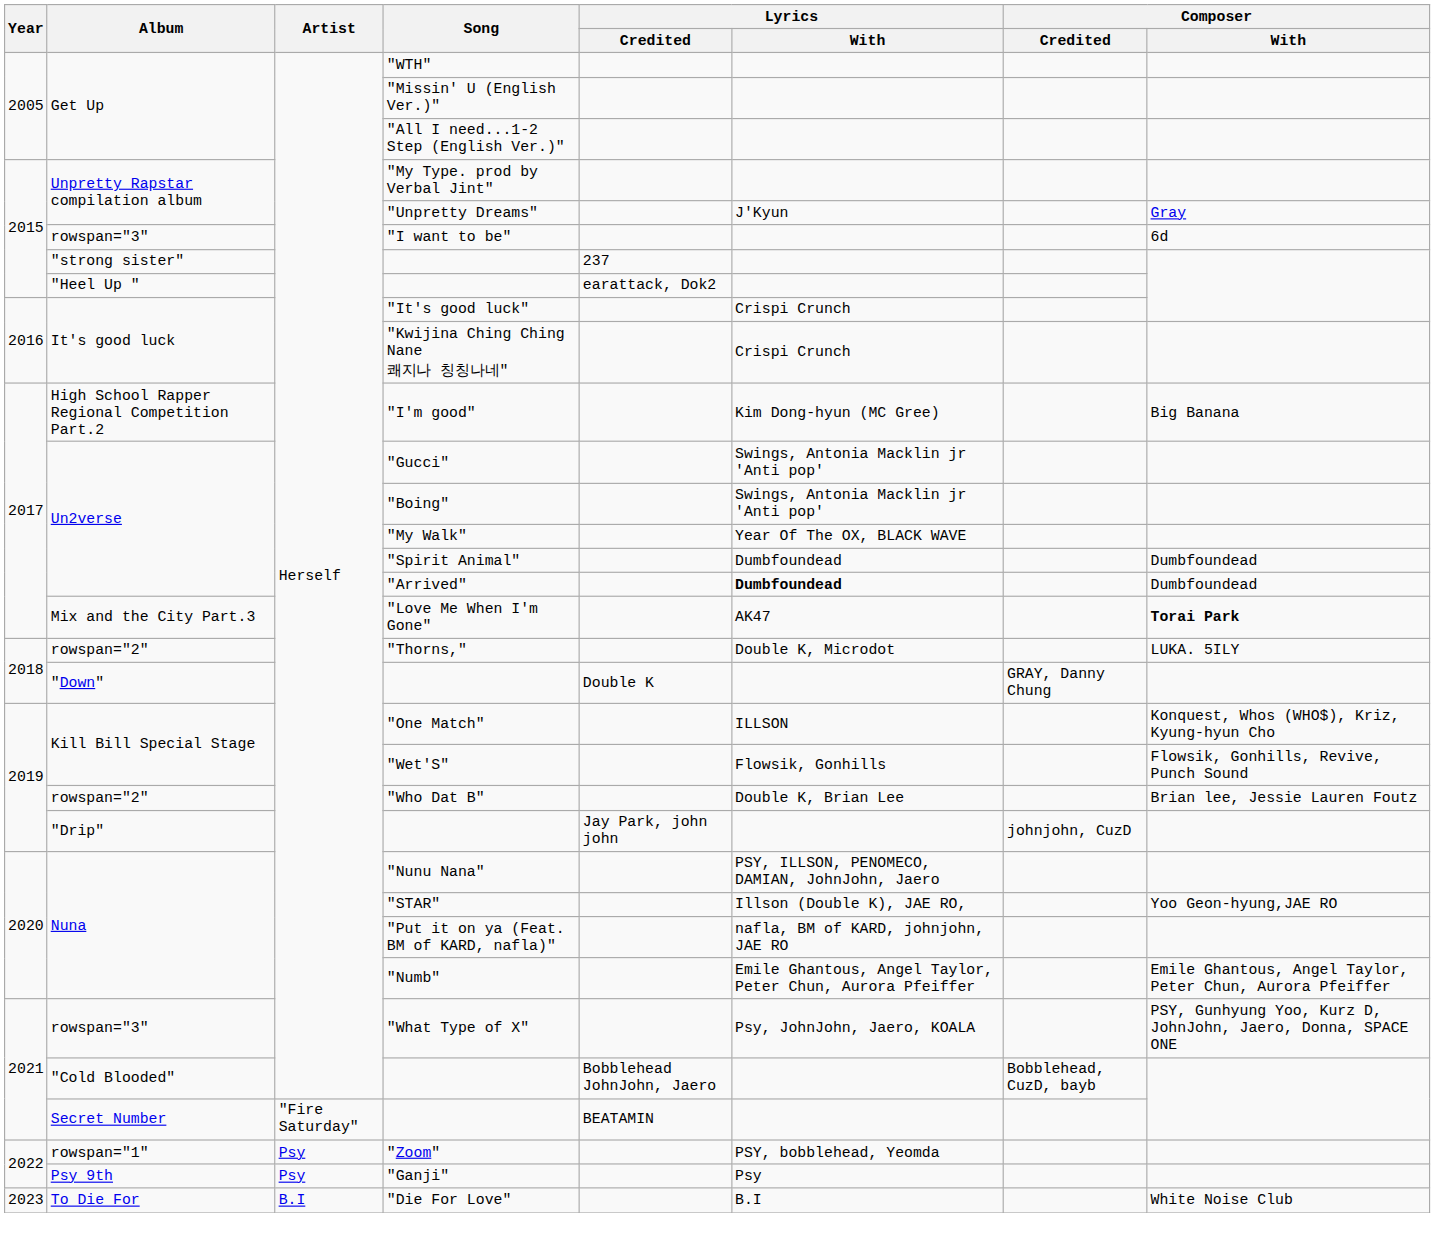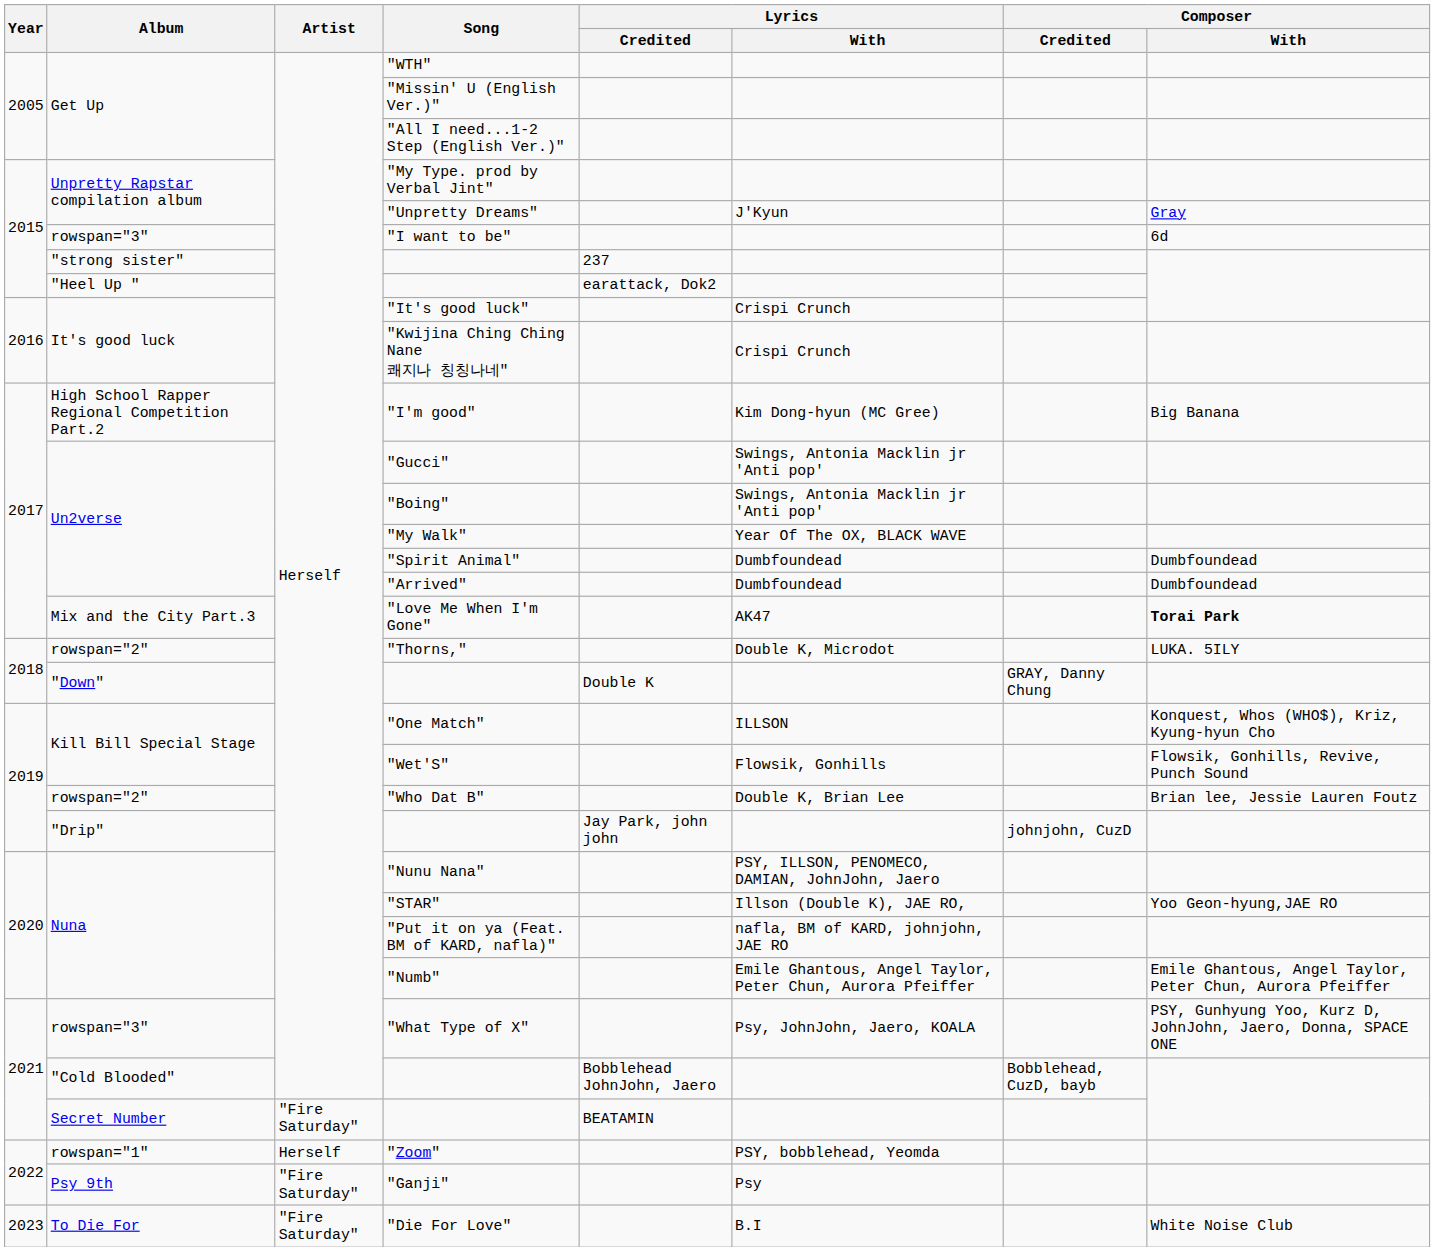"Arrived" | Lyrics / With: bold -> normal
"Zoom" | Artist: Psy -> Herself
"Ganji" | Artist: Psy -> "Fire Saturday"
"Die For Love" | Artist: B.I -> "Fire Saturday"
